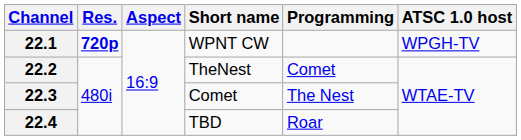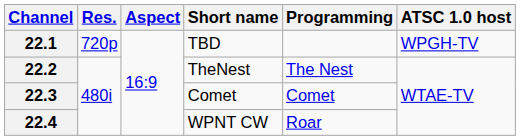22.1 | Res.: bold -> normal
22.1 | Short name: WPNT CW -> TBD
22.2 | Programming: Comet -> The Nest
22.3 | Programming: The Nest -> Comet
22.4 | Short name: TBD -> WPNT CW
